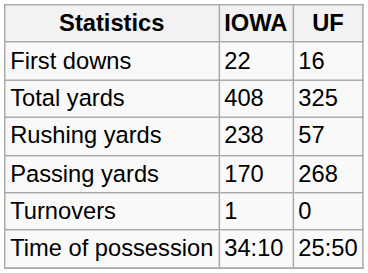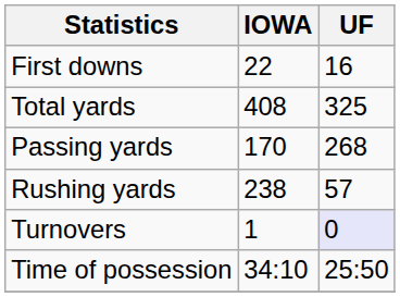rows swapped: Rushing yards <-> Passing yards
Turnovers | UF: no background -> lavender background
